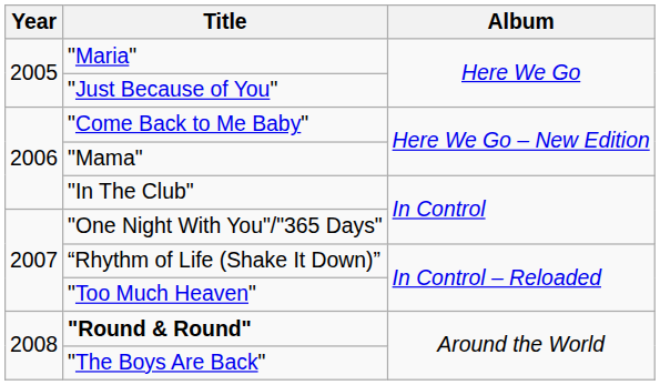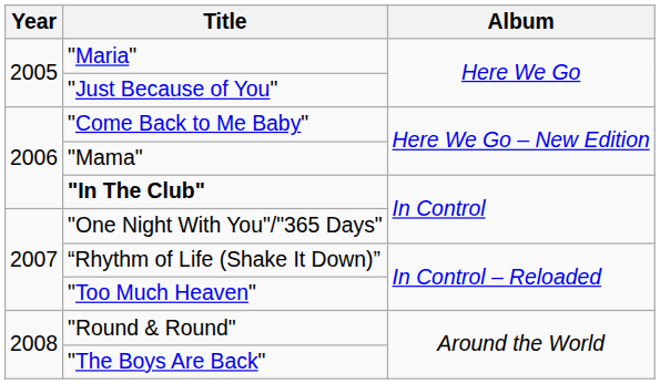"In The Club" | Title: normal -> bold
"Round & Round" | Title: bold -> normal
